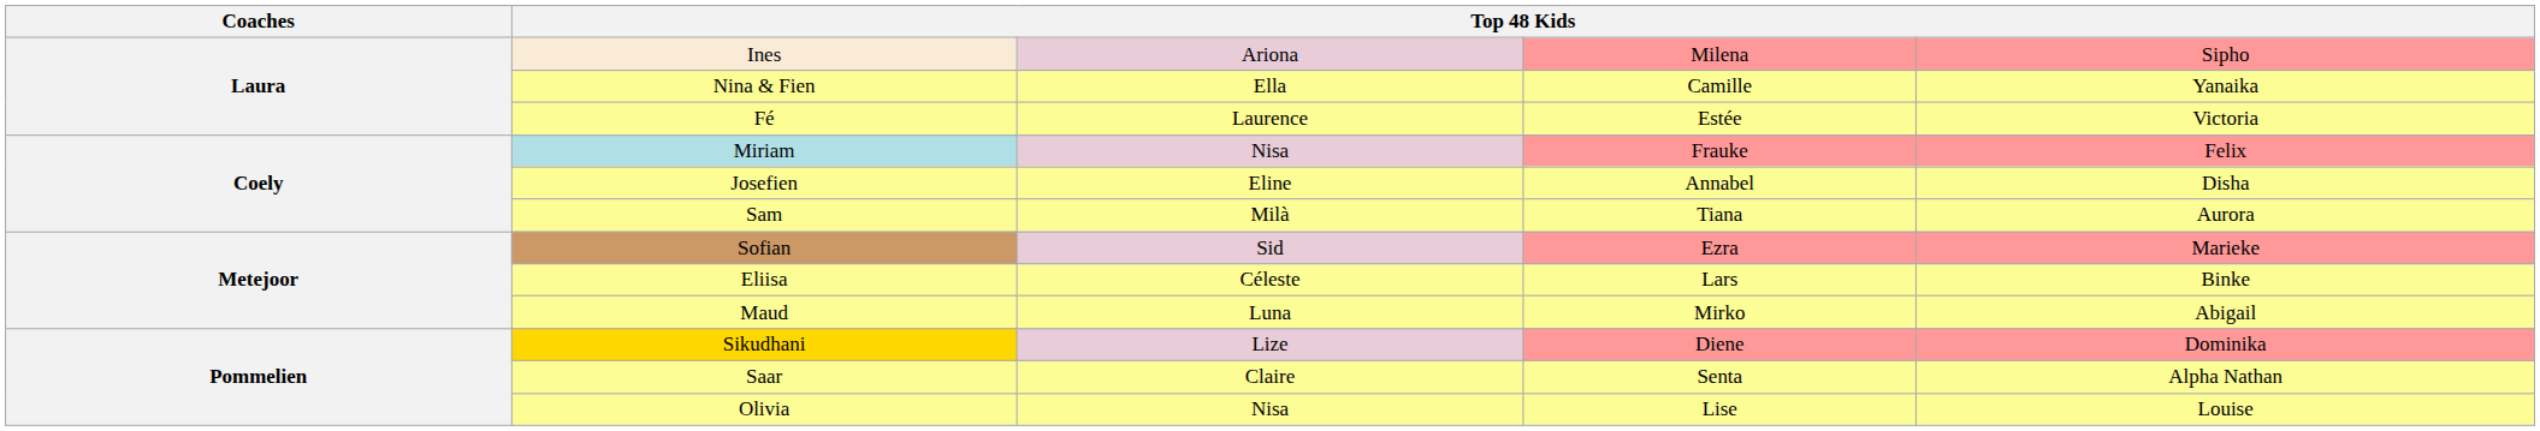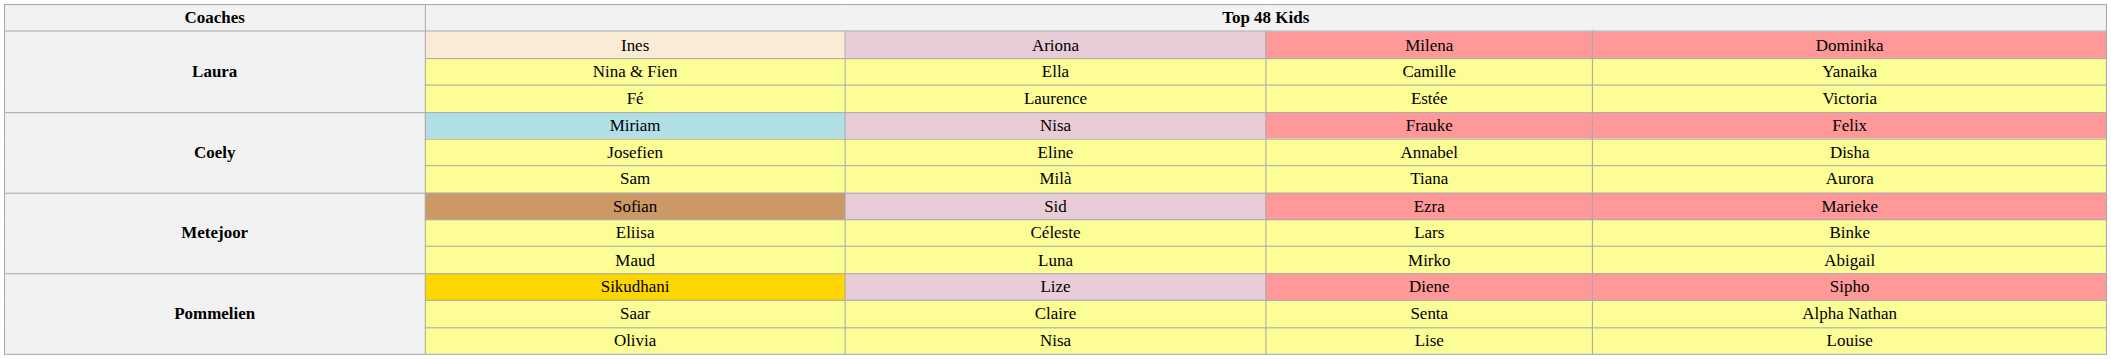Ines | column 5: Sipho -> Dominika
Sikudhani | column 5: Dominika -> Sipho
